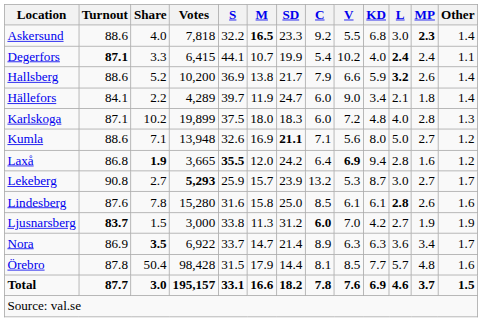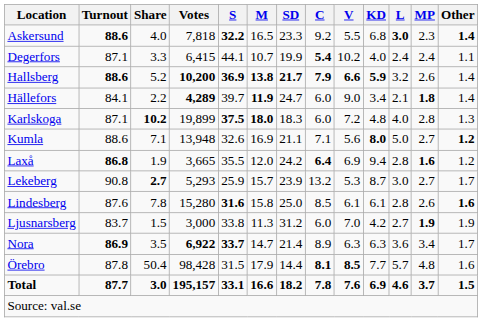Askersund | Turnout: normal -> bold
Askersund | S: normal -> bold
Askersund | M: bold -> normal
Askersund | L: normal -> bold
Askersund | MP: bold -> normal
Askersund | Other: normal -> bold
Degerfors | Turnout: bold -> normal
Degerfors | C: normal -> bold
Degerfors | L: bold -> normal
Hallsberg | Turnout: normal -> bold
Hallsberg | Votes: normal -> bold
Hallsberg | S: normal -> bold
Hallsberg | M: normal -> bold
Hallsberg | SD: normal -> bold
Hallsberg | C: normal -> bold
Hallsberg | V: normal -> bold
Hallsberg | KD: normal -> bold
Hallsberg | L: bold -> normal
Hällefors | Votes: normal -> bold
Hällefors | M: normal -> bold
Hällefors | MP: normal -> bold
Karlskoga | Share: normal -> bold
Karlskoga | S: normal -> bold
Karlskoga | M: normal -> bold
Kumla | SD: bold -> normal
Kumla | KD: normal -> bold
Kumla | Other: normal -> bold
Laxå | Turnout: normal -> bold
Laxå | Share: bold -> normal
Laxå | S: bold -> normal
Laxå | C: normal -> bold
Laxå | V: bold -> normal
Laxå | MP: normal -> bold
Lekeberg | Share: normal -> bold
Lekeberg | Votes: bold -> normal
Lindesberg | S: normal -> bold
Lindesberg | L: bold -> normal
Lindesberg | Other: normal -> bold
Ljusnarsberg | Turnout: bold -> normal
Ljusnarsberg | C: bold -> normal
Ljusnarsberg | MP: normal -> bold
Nora | Turnout: normal -> bold
Nora | Share: bold -> normal
Nora | Votes: normal -> bold
Nora | S: normal -> bold
Örebro | C: normal -> bold
Örebro | V: normal -> bold
